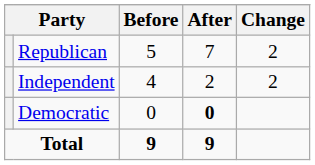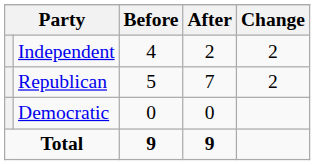rows swapped: Republican <-> Independent
Democratic | After: bold -> normal
